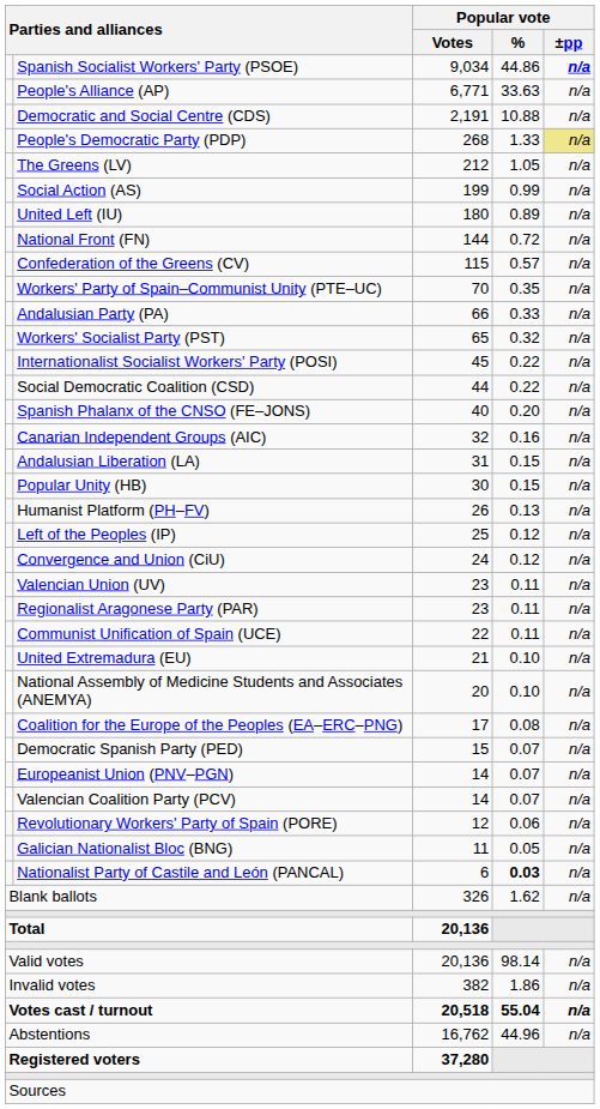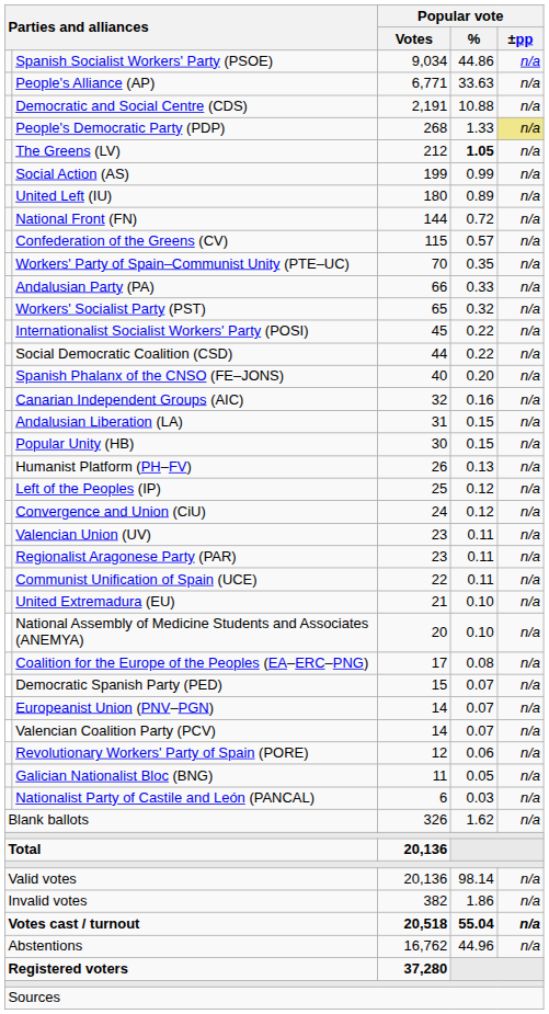Spanish Socialist Workers' Party (PSOE) | Popular vote / ±pp: bold -> normal
The Greens (LV) | Popular vote / %: normal -> bold
Nationalist Party of Castile and León (PANCAL) | Popular vote / %: bold -> normal
